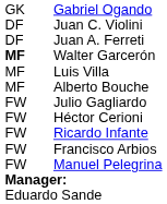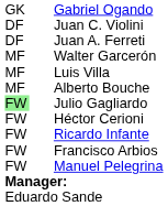Walter Garcerón | column 1: bold -> normal
Julio Gagliardo | column 1: no background -> lightgreen background
